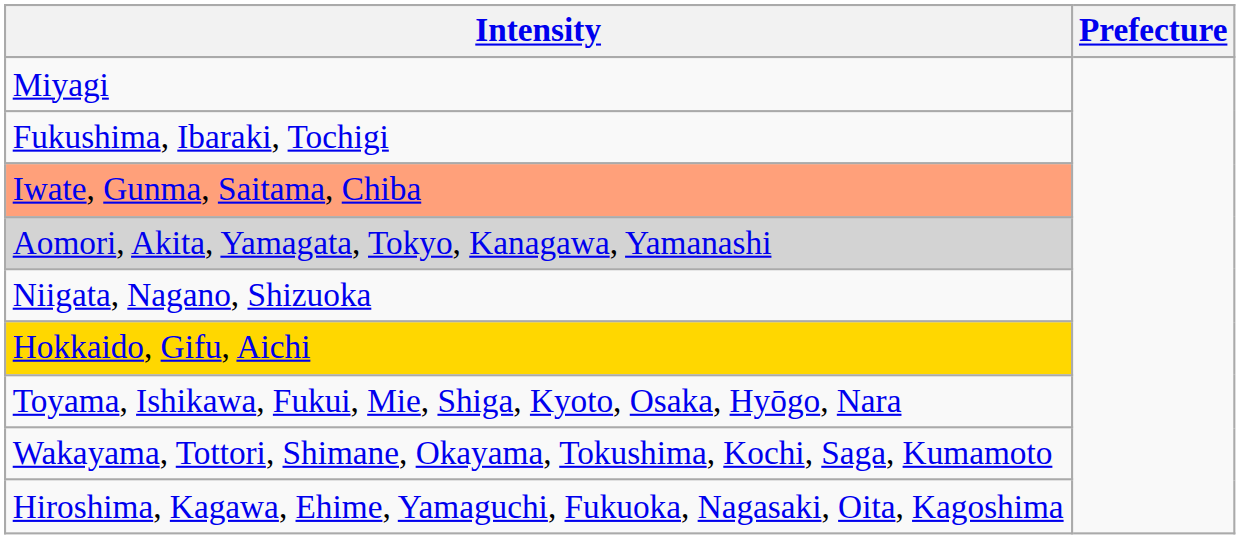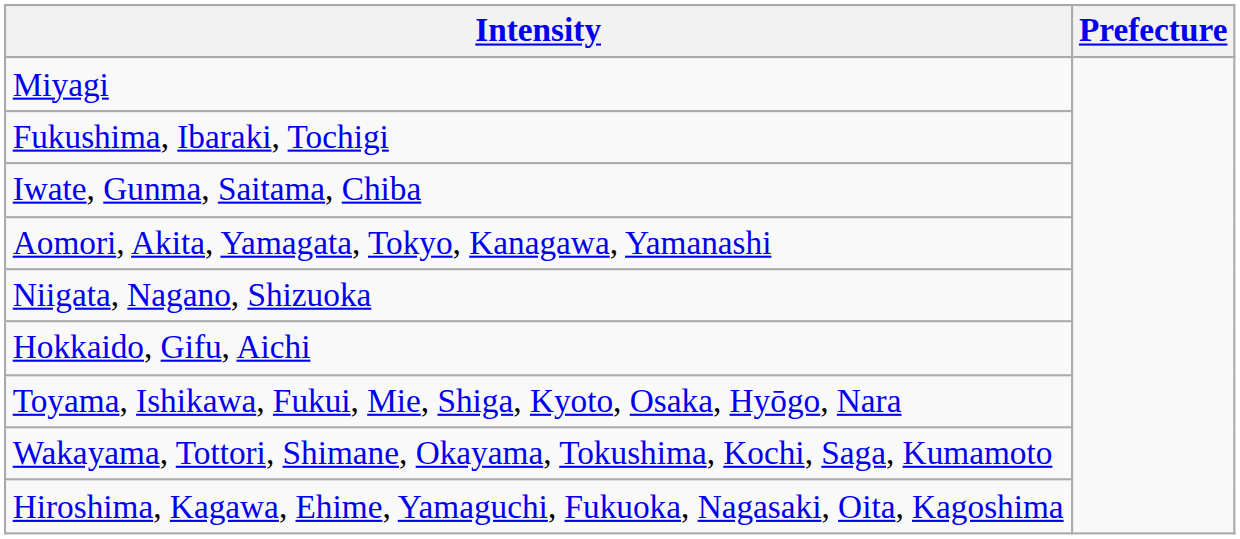Iwate, Gunma, Saitama, Chiba | Intensity: lightsalmon background -> no background
Aomori, Akita, Yamagata, Tokyo, Kanagawa, Yamanashi | Intensity: lightgrey background -> no background
Hokkaido, Gifu, Aichi | Intensity: gold background -> no background
